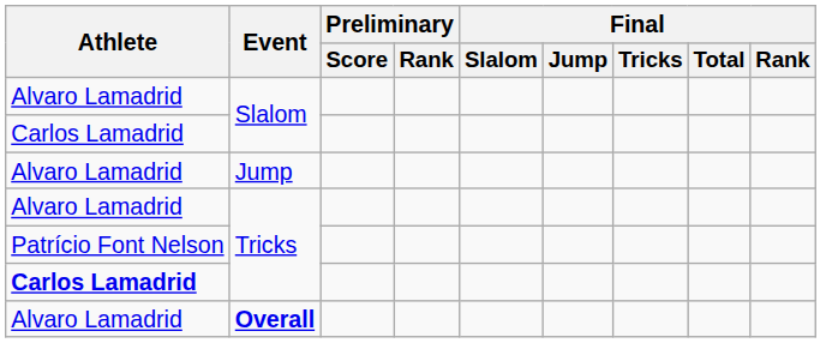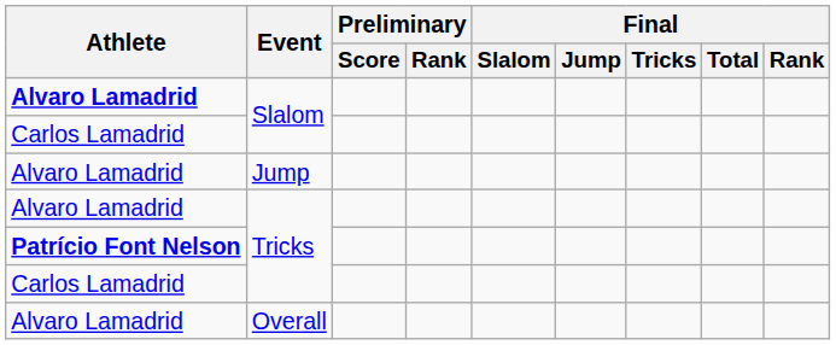Alvaro Lamadrid / Slalom | Athlete: normal -> bold
Patrício Font Nelson / Tricks | Athlete: normal -> bold
Carlos Lamadrid / Tricks | Athlete: bold -> normal
Overall | Event: bold -> normal
